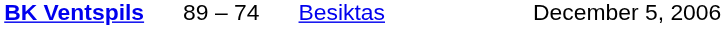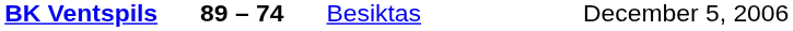BK Ventspils | column 2: normal -> bold
